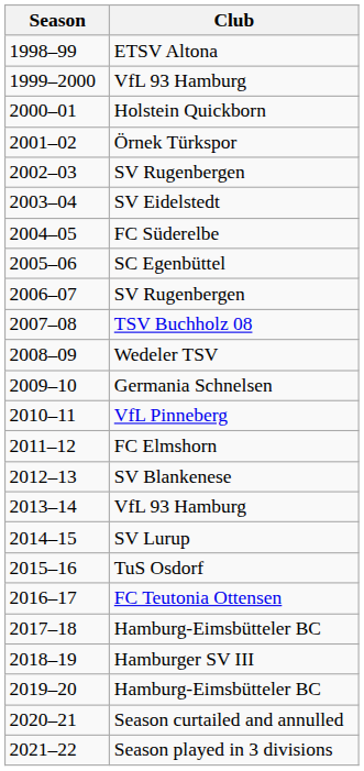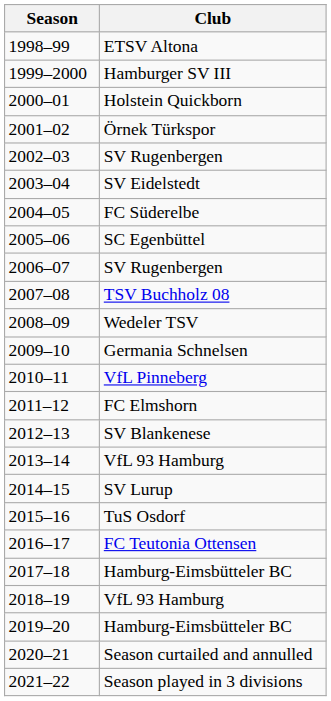1999–2000 | Club: VfL 93 Hamburg -> Hamburger SV III
2018–19 | Club: Hamburger SV III -> VfL 93 Hamburg
